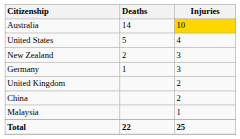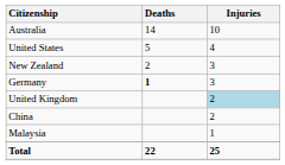Australia | Injuries: gold background -> no background
Germany | Deaths: normal -> bold
United Kingdom | Injuries: no background -> lightblue background
